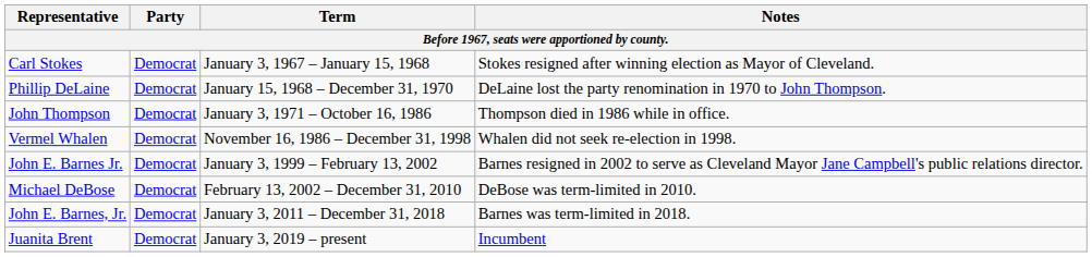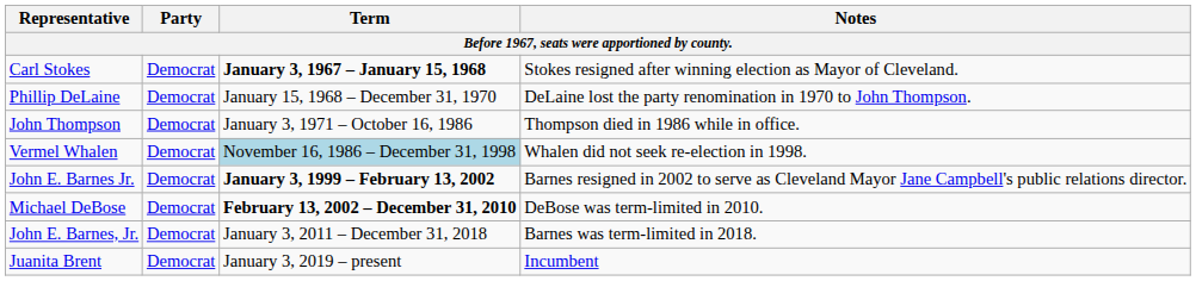Carl Stokes | Term: normal -> bold
Vermel Whalen | Term: no background -> lightblue background
John E. Barnes Jr. | Term: normal -> bold
Michael DeBose | Term: normal -> bold
